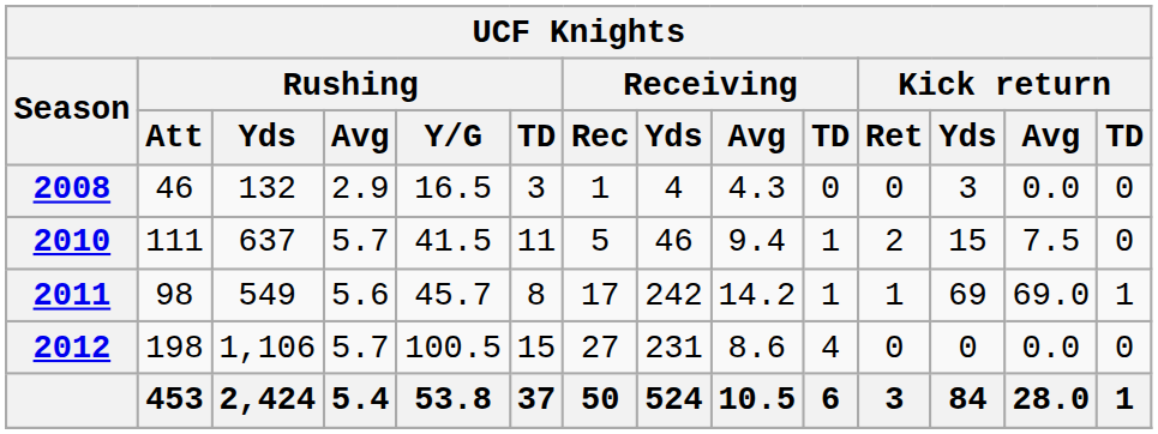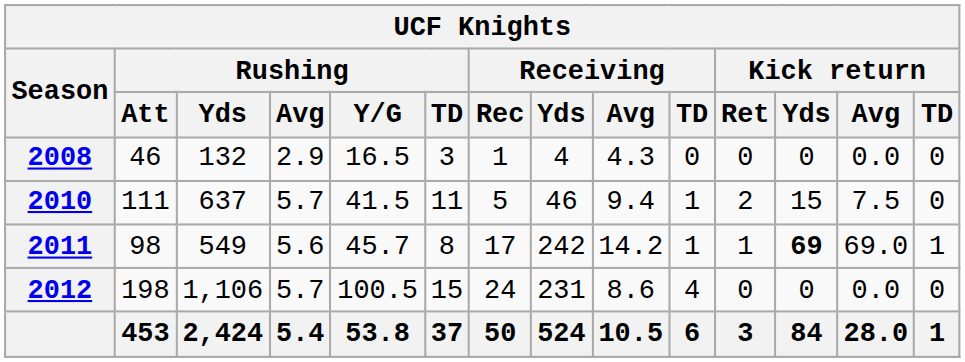2008 | Kick return / Yds: 3 -> 0
2011 | Kick return / Yds: normal -> bold
2012 | Receiving / Rec: 27 -> 24
